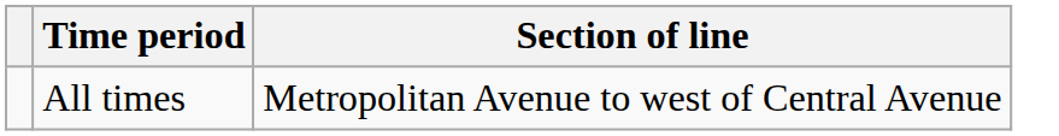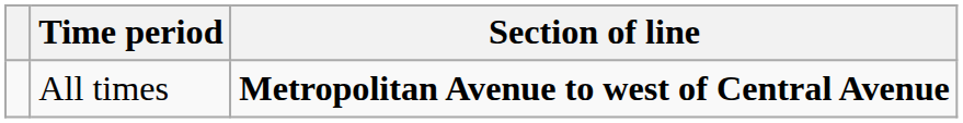row 2 | Section of line: normal -> bold
